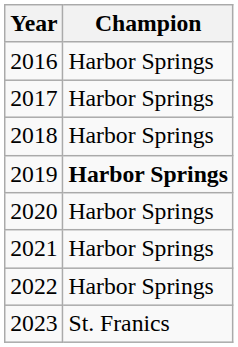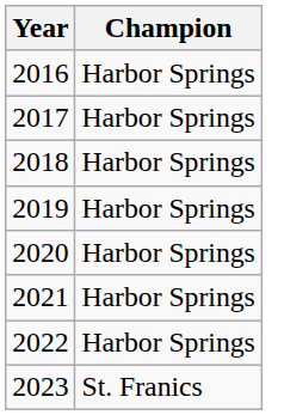2019 | Champion: bold -> normal
